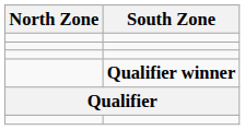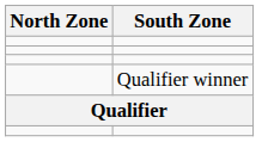row 5 | South Zone: bold -> normal
